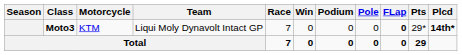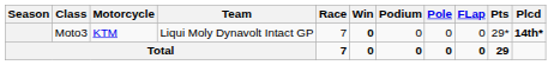row 2 | Class: bold -> normal
row 2 | Win: normal -> bold
row 2 | FLap: bold -> normal
